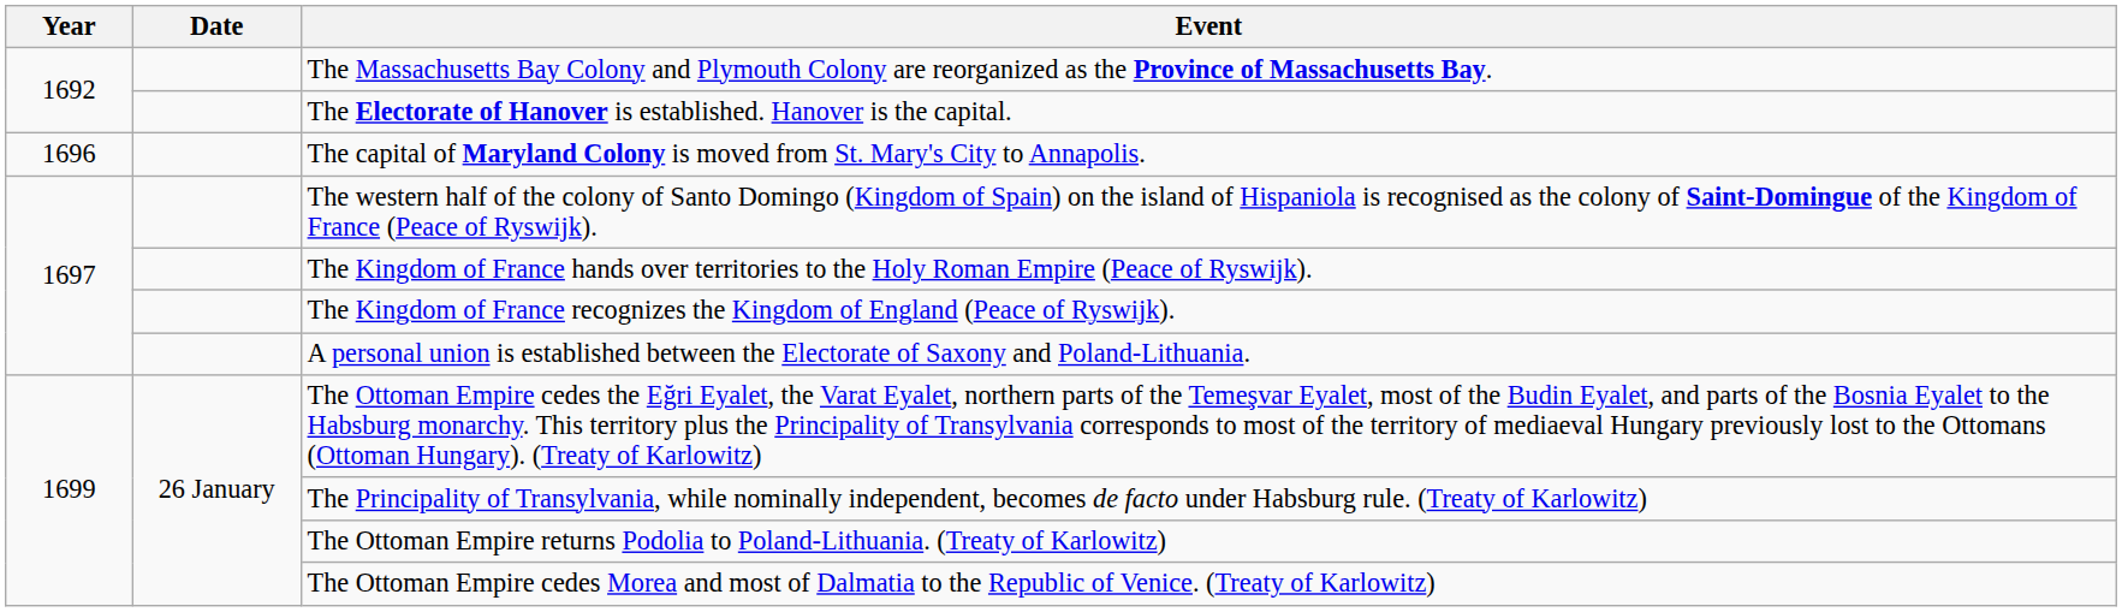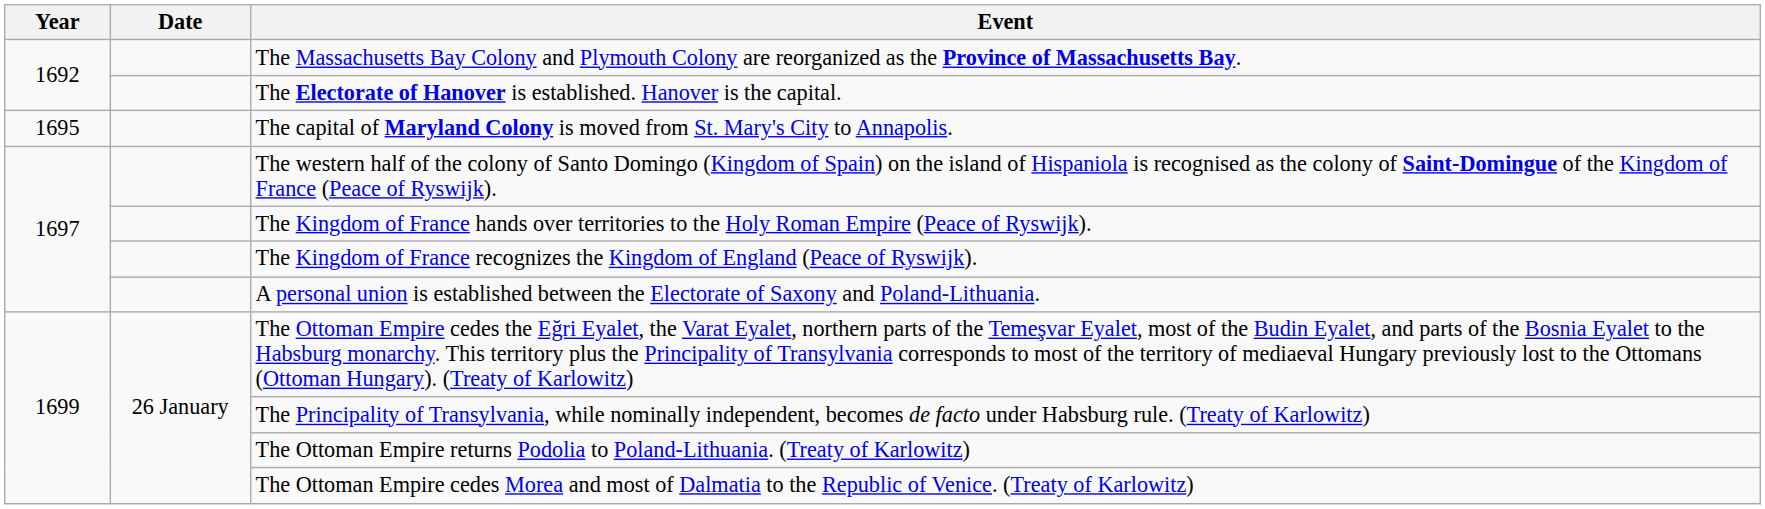row 4 | Year: 1696 -> 1695
